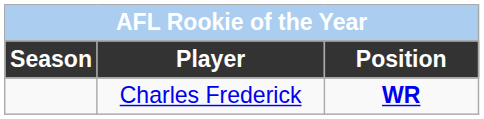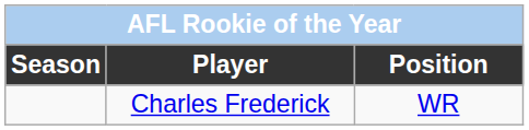Charles Frederick | Position: bold -> normal
